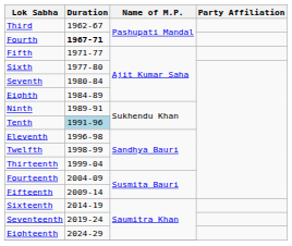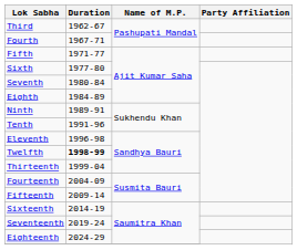Fourth | Duration: bold -> normal
Tenth | Duration: lightblue background -> no background
Twelfth | Duration: normal -> bold
